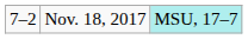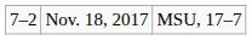Nov. 18, 2017 | column 3: paleturquoise background -> no background
